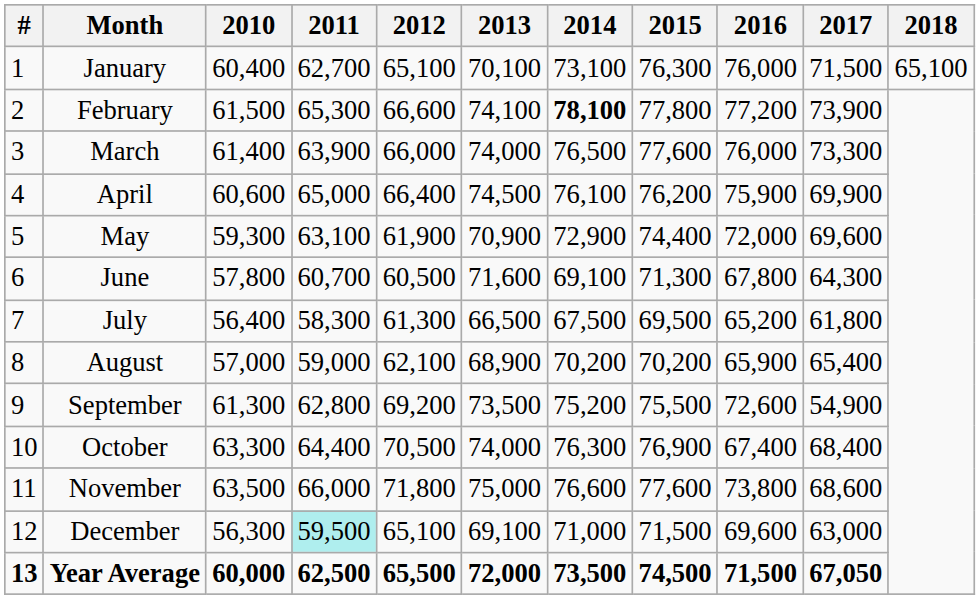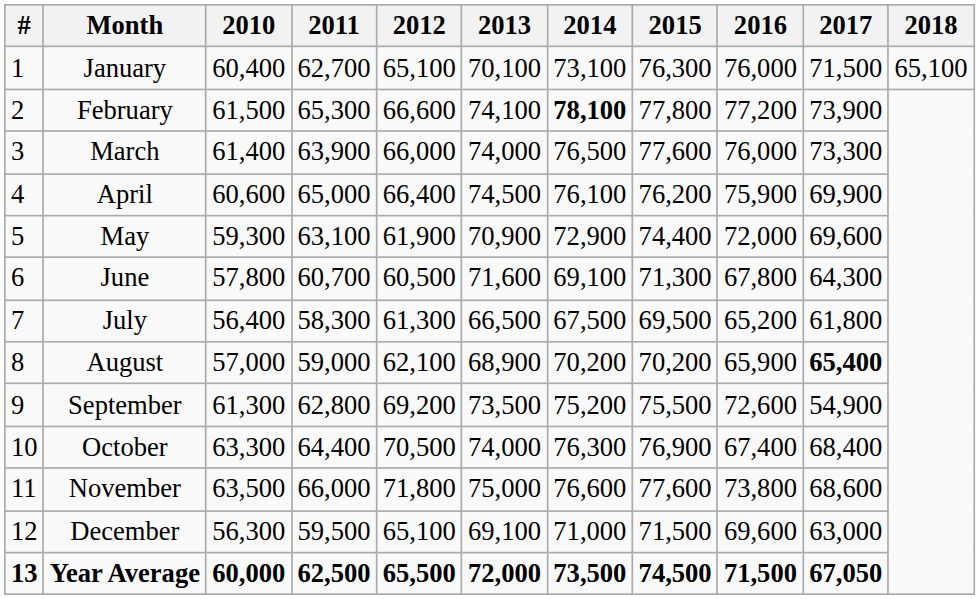August | 2017: normal -> bold
December | 2011: paleturquoise background -> no background
